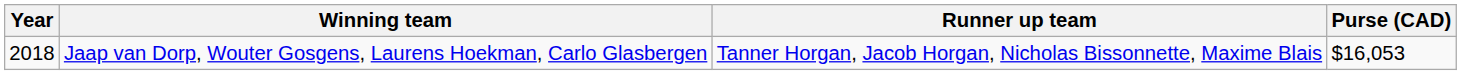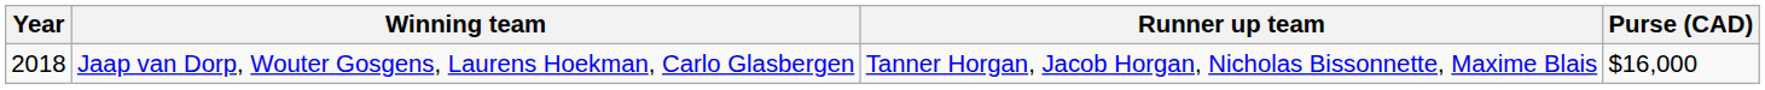row 2 | Purse (CAD): $16,053 -> $16,000
